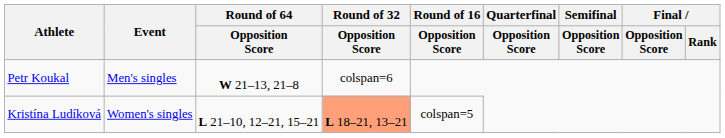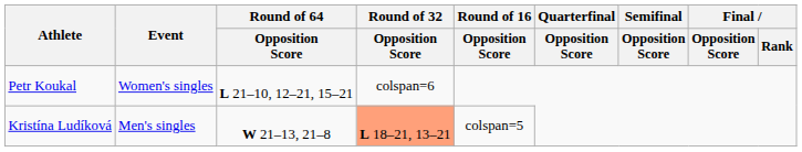Petr Koukal | Event: Men's singles -> Women's singles
Petr Koukal | Round of 64 / Opposition Score: W 21–13, 21–8 -> L 21–10, 12–21, 15–21
Kristína Ludíková | Event: Women's singles -> Men's singles
Kristína Ludíková | Round of 64 / Opposition Score: L 21–10, 12–21, 15–21 -> W 21–13, 21–8
